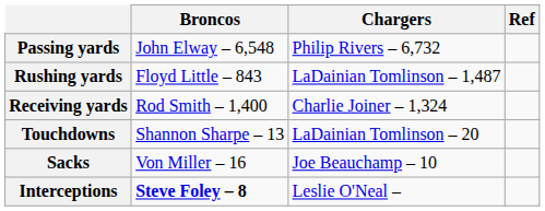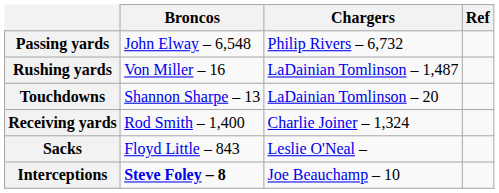Rushing yards | Broncos: Floyd Little – 843 -> Von Miller – 16
rows swapped: Receiving yards <-> Touchdowns
Sacks | Broncos: Von Miller – 16 -> Floyd Little – 843
Sacks | Chargers: Joe Beauchamp – 10 -> Leslie O'Neal –
Interceptions | Chargers: Leslie O'Neal – -> Joe Beauchamp – 10
